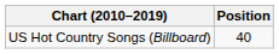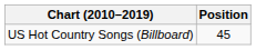US Hot Country Songs (Billboard) | Position: 40 -> 45
